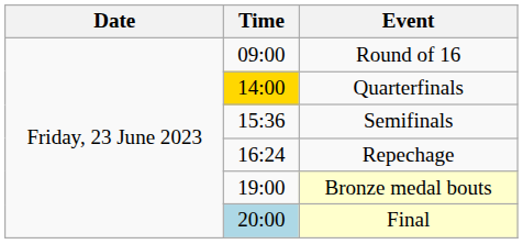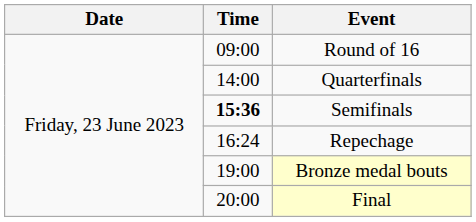Quarterfinals | Time: gold background -> no background
Semifinals | Time: normal -> bold
Final | Time: lightblue background -> no background
